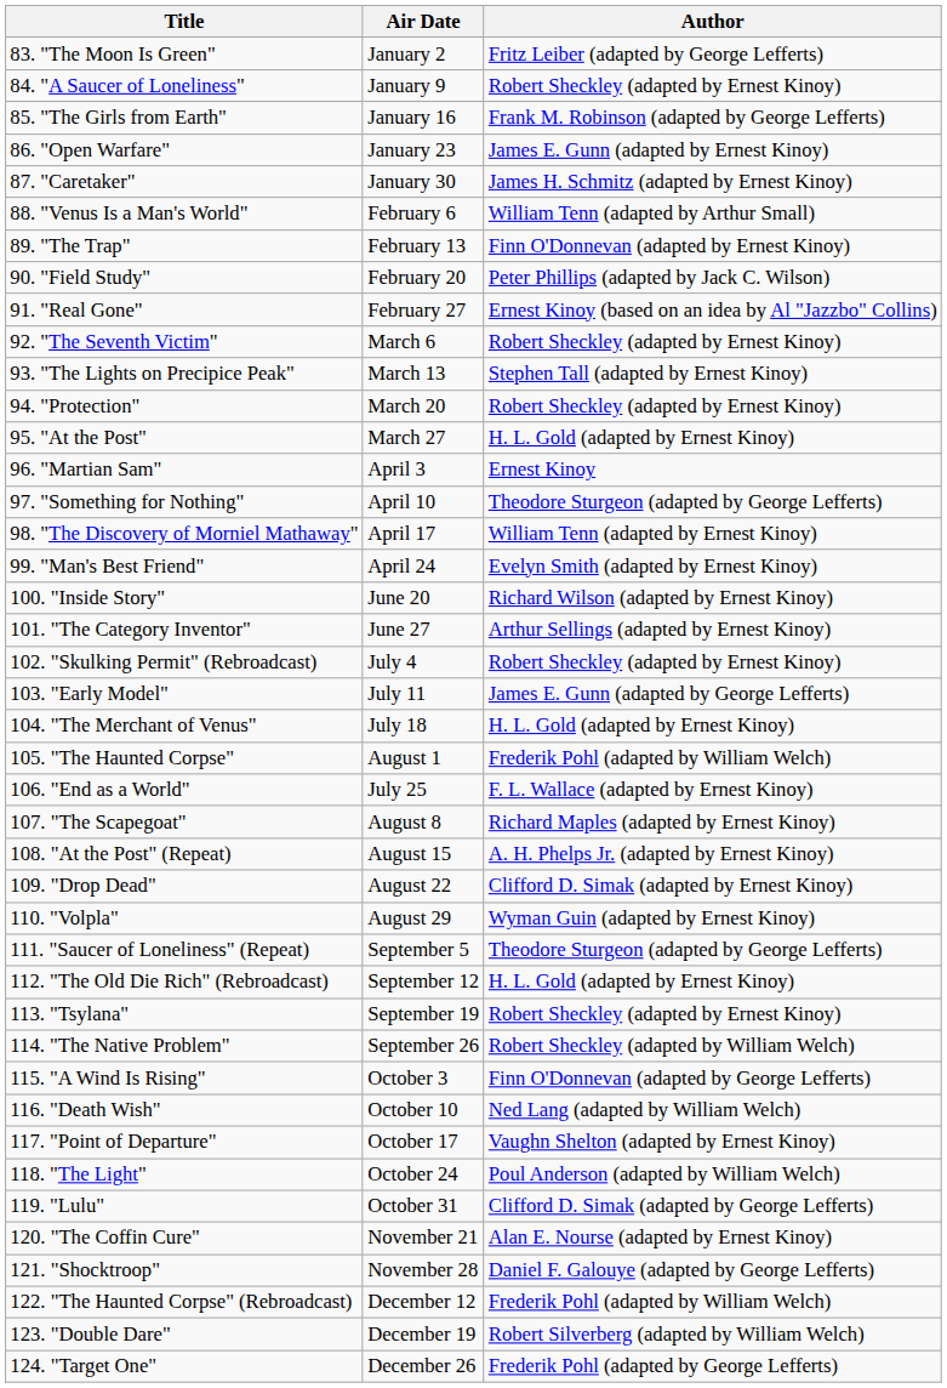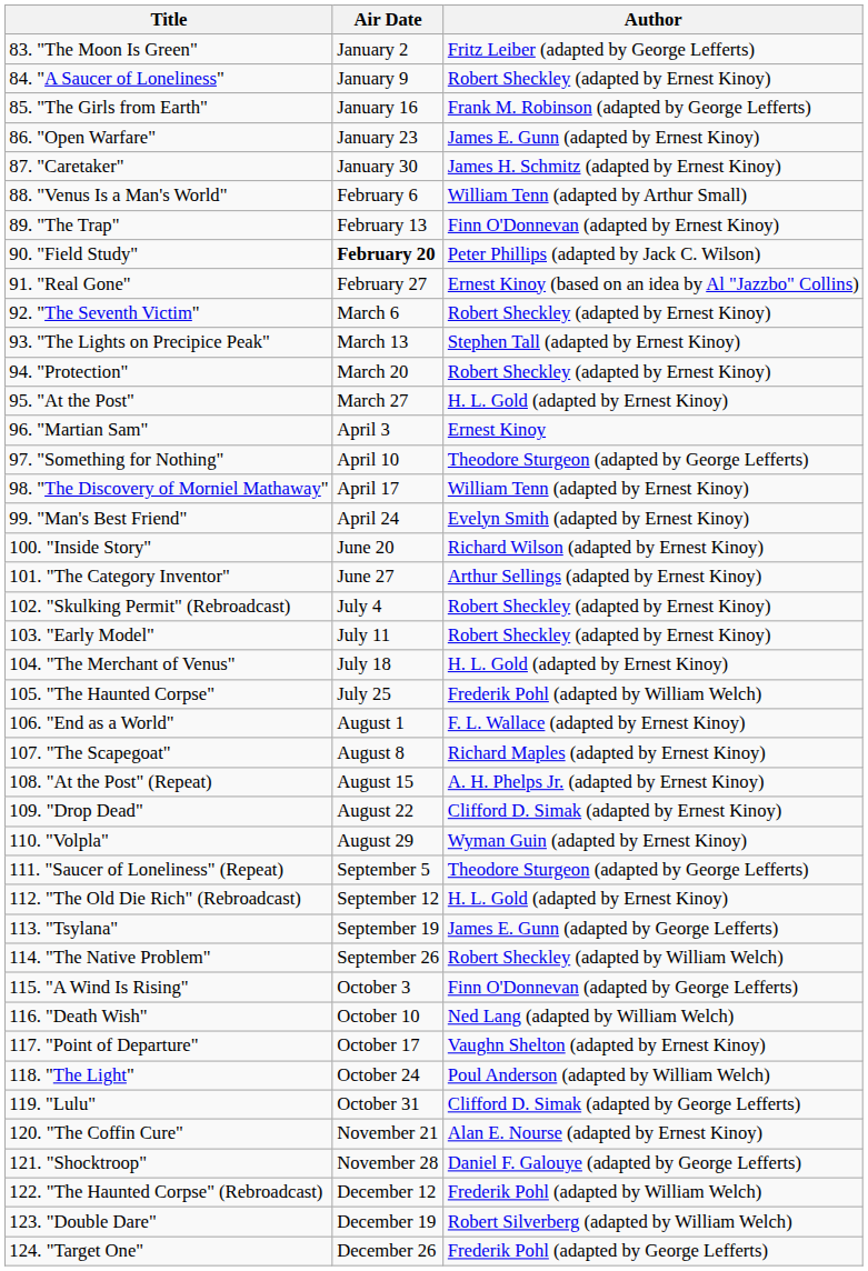90. "Field Study" | Air Date: normal -> bold
103. "Early Model" | Author: James E. Gunn (adapted by George Lefferts) -> Robert Sheckley (adapted by Ernest Kinoy)
105. "The Haunted Corpse" | Air Date: August 1 -> July 25
106. "End as a World" | Air Date: July 25 -> August 1
113. "Tsylana" | Author: Robert Sheckley (adapted by Ernest Kinoy) -> James E. Gunn (adapted by George Lefferts)
